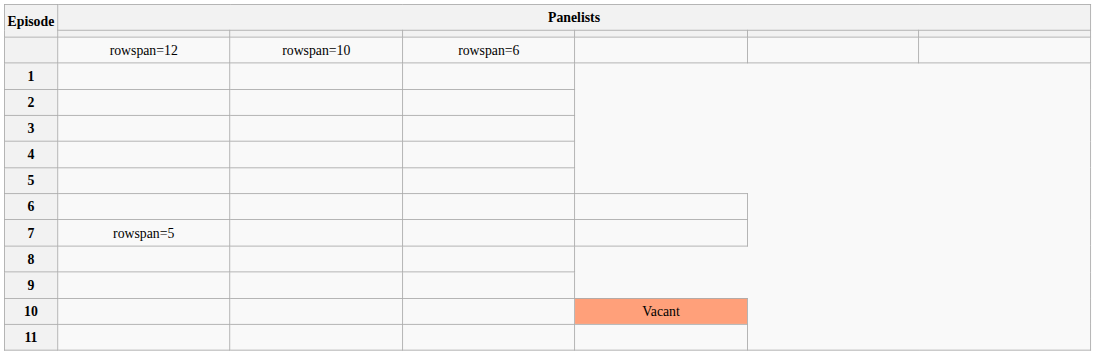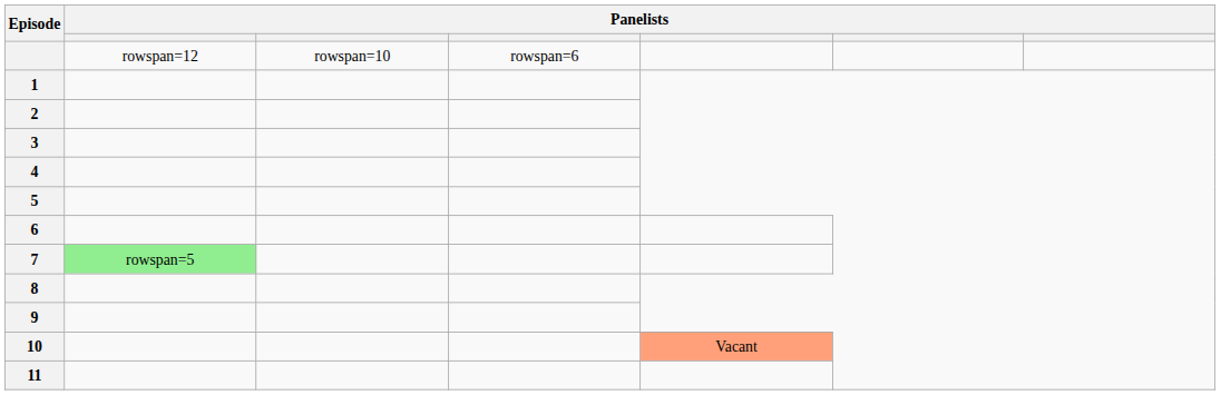7 | column 2: no background -> lightgreen background
